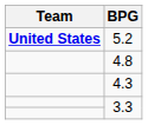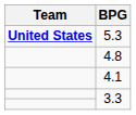row 2 | BPG: 5.2 -> 5.3
row 4 | BPG: 4.3 -> 4.1
